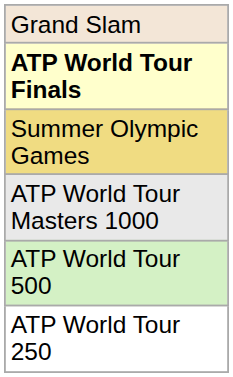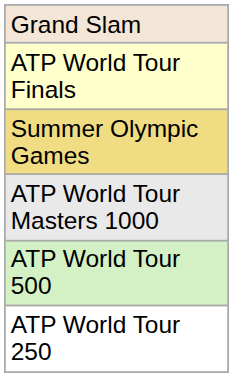row 2 | column 1: bold -> normal
